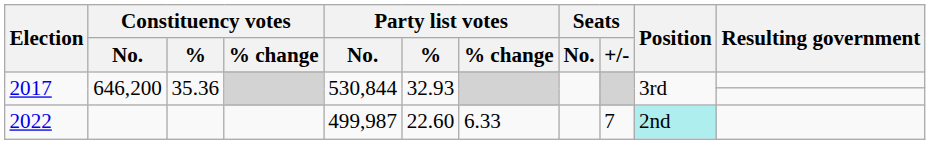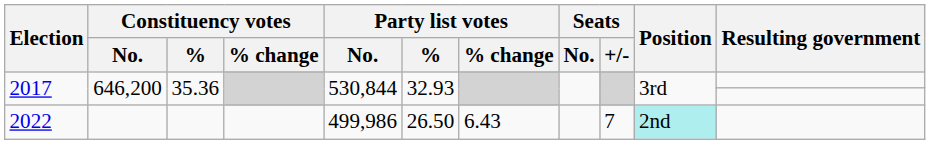2022 | Party list votes / No.: 499,987 -> 499,986
2022 | Party list votes / %: 22.60 -> 26.50
2022 | Party list votes / % change: 6.33 -> 6.43
